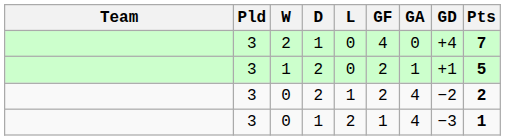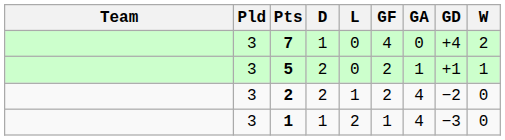columns swapped: W <-> Pts
